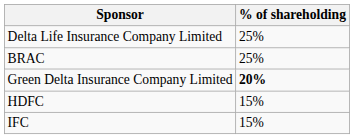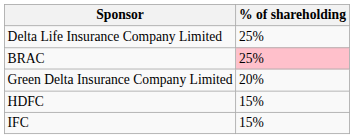BRAC | % of shareholding: no background -> pink background
Green Delta Insurance Company Limited | % of shareholding: bold -> normal
